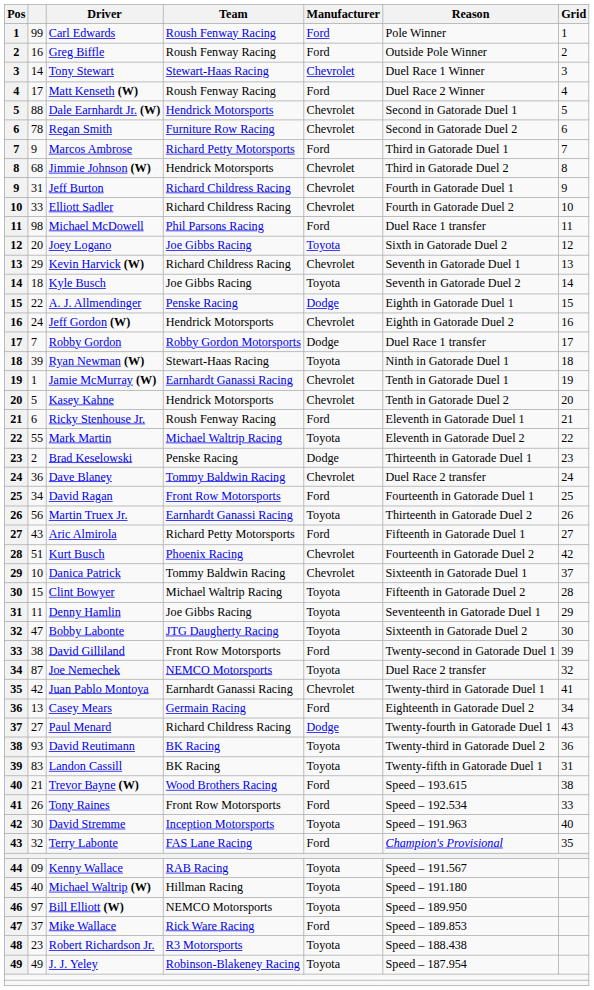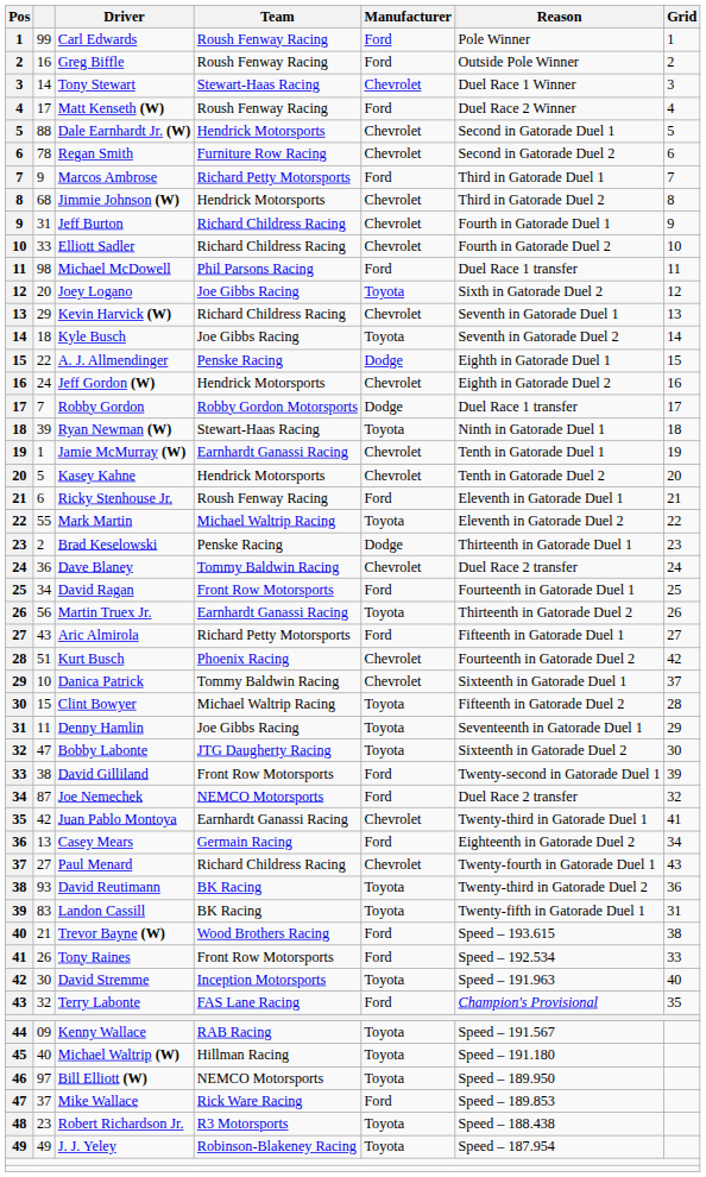Joe Nemechek | Manufacturer: Toyota -> Ford
Paul Menard | Manufacturer: Dodge -> Chevrolet
